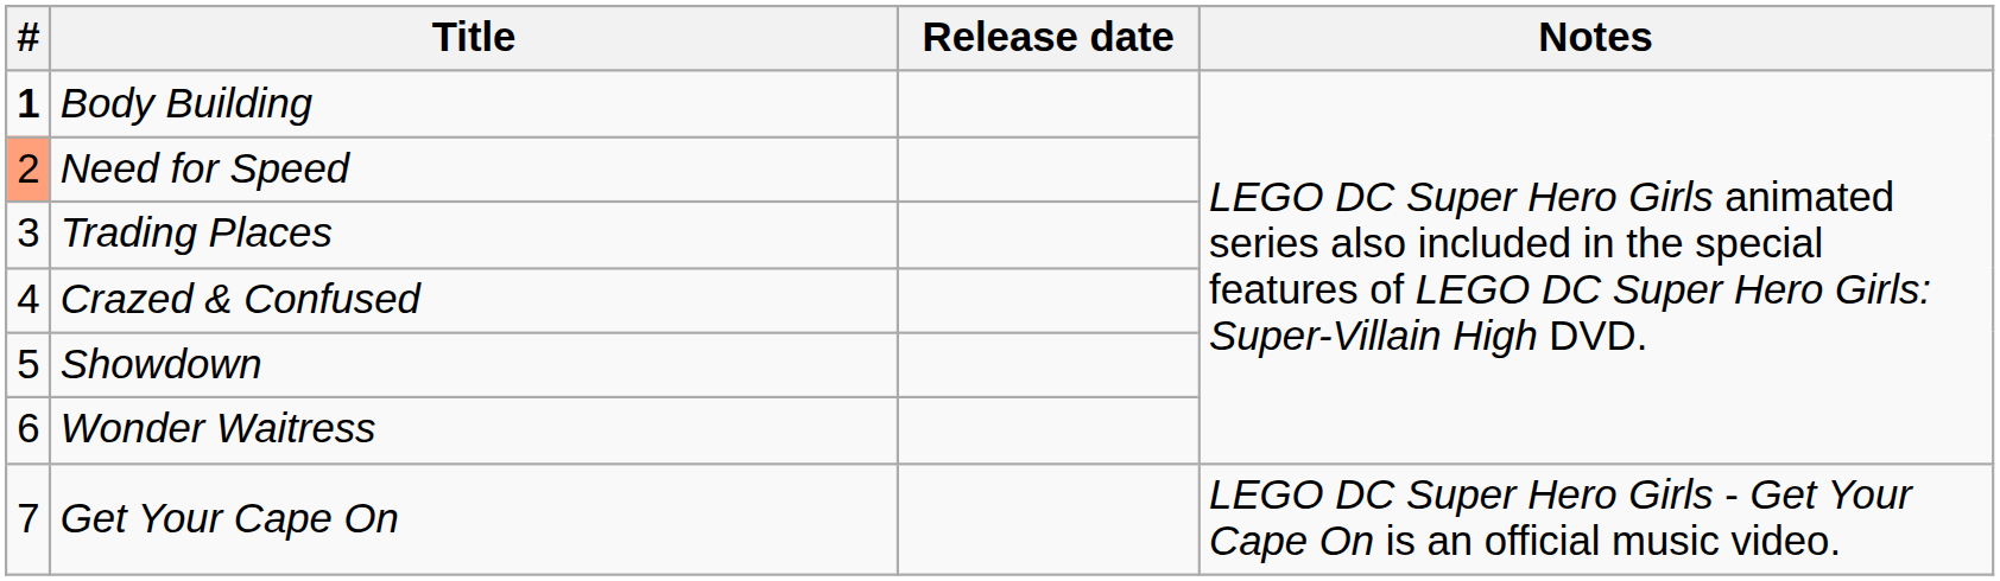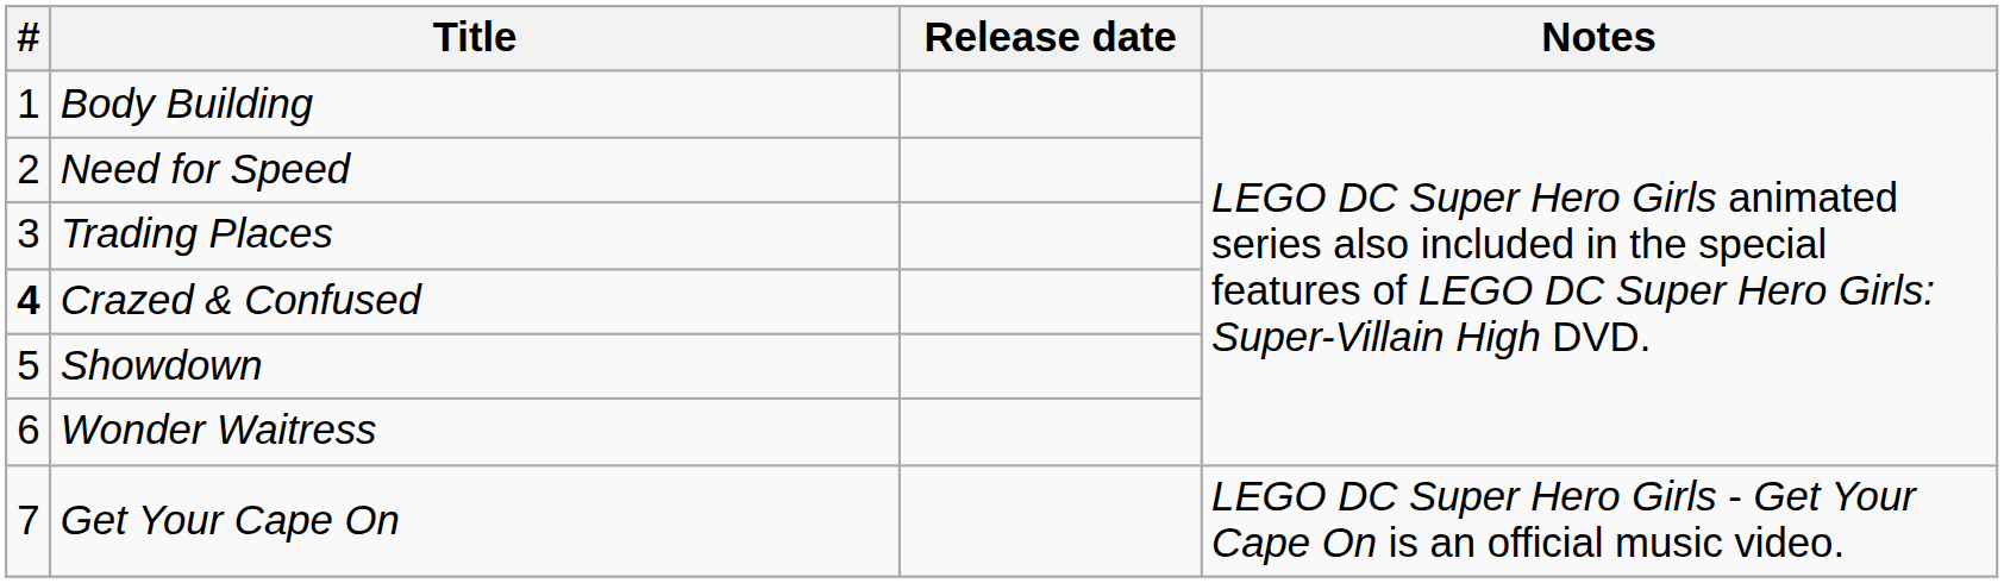Body Building | #: bold -> normal
Need for Speed | #: lightsalmon background -> no background
Crazed & Confused | #: normal -> bold
